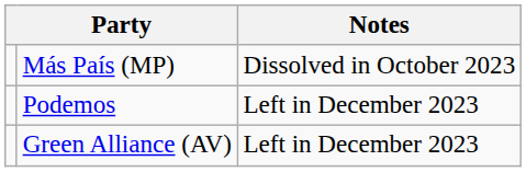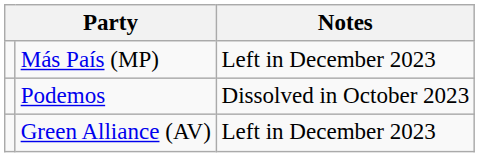Más País (MP) | Notes: Dissolved in October 2023 -> Left in December 2023
Podemos | Notes: Left in December 2023 -> Dissolved in October 2023
